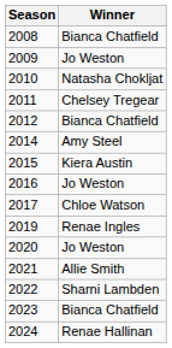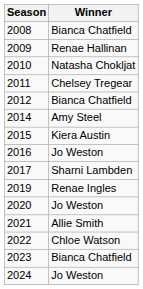2009 | Winner: Jo Weston -> Renae Hallinan
2017 | Winner: Chloe Watson -> Sharni Lambden
2022 | Winner: Sharni Lambden -> Chloe Watson
2024 | Winner: Renae Hallinan -> Jo Weston
